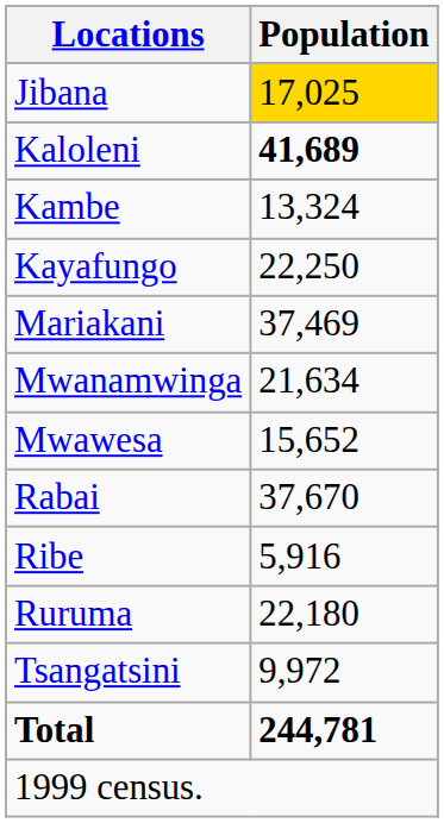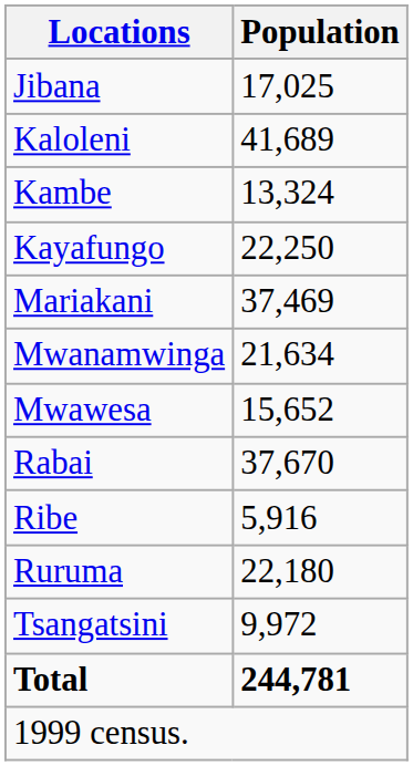Jibana | Population: gold background -> no background
Kaloleni | Population: bold -> normal
